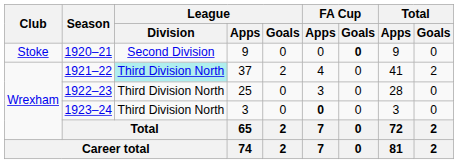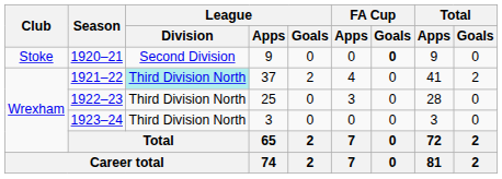1923–24 | FA Cup / Apps: bold -> normal
